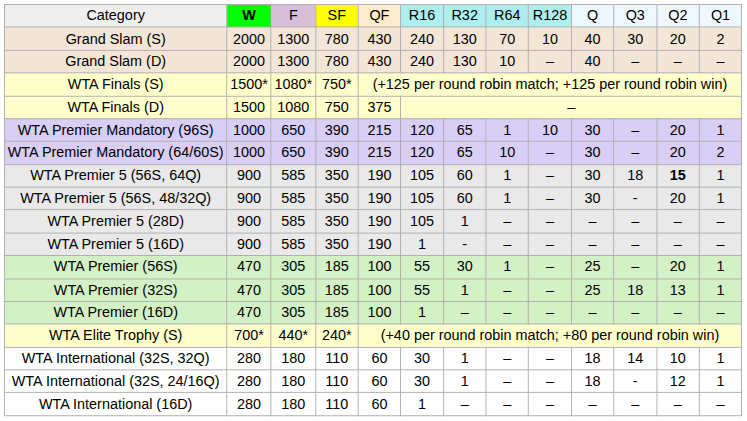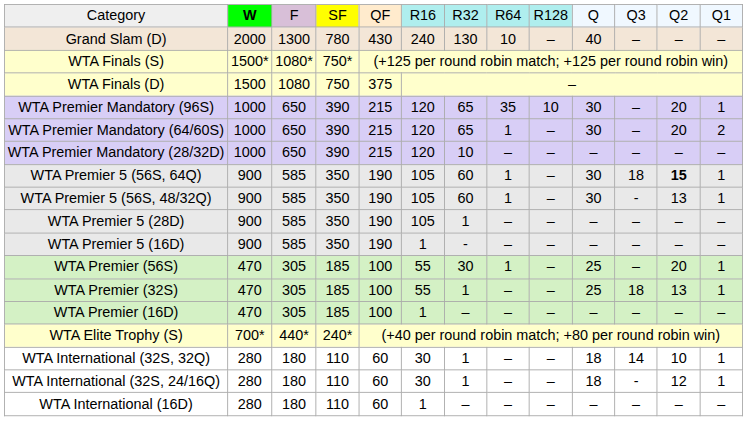- row: Grand Slam (S) | 2000 | 1300 | 780 | 430 | 240 | 130 | 70 | 10 | 40 | 30 | 20 | 2
WTA Premier Mandatory (96S) | column 8: 1 -> 35
WTA Premier Mandatory (64/60S) | column 8: 10 -> 1
+ row: WTA Premier Mandatory (28/32D) | 1000 | 650 | 390 | 215 | 120 | 10 | – | – | – | – | – | –
WTA Premier 5 (56S, 48/32Q) | column 12: 20 -> 13
